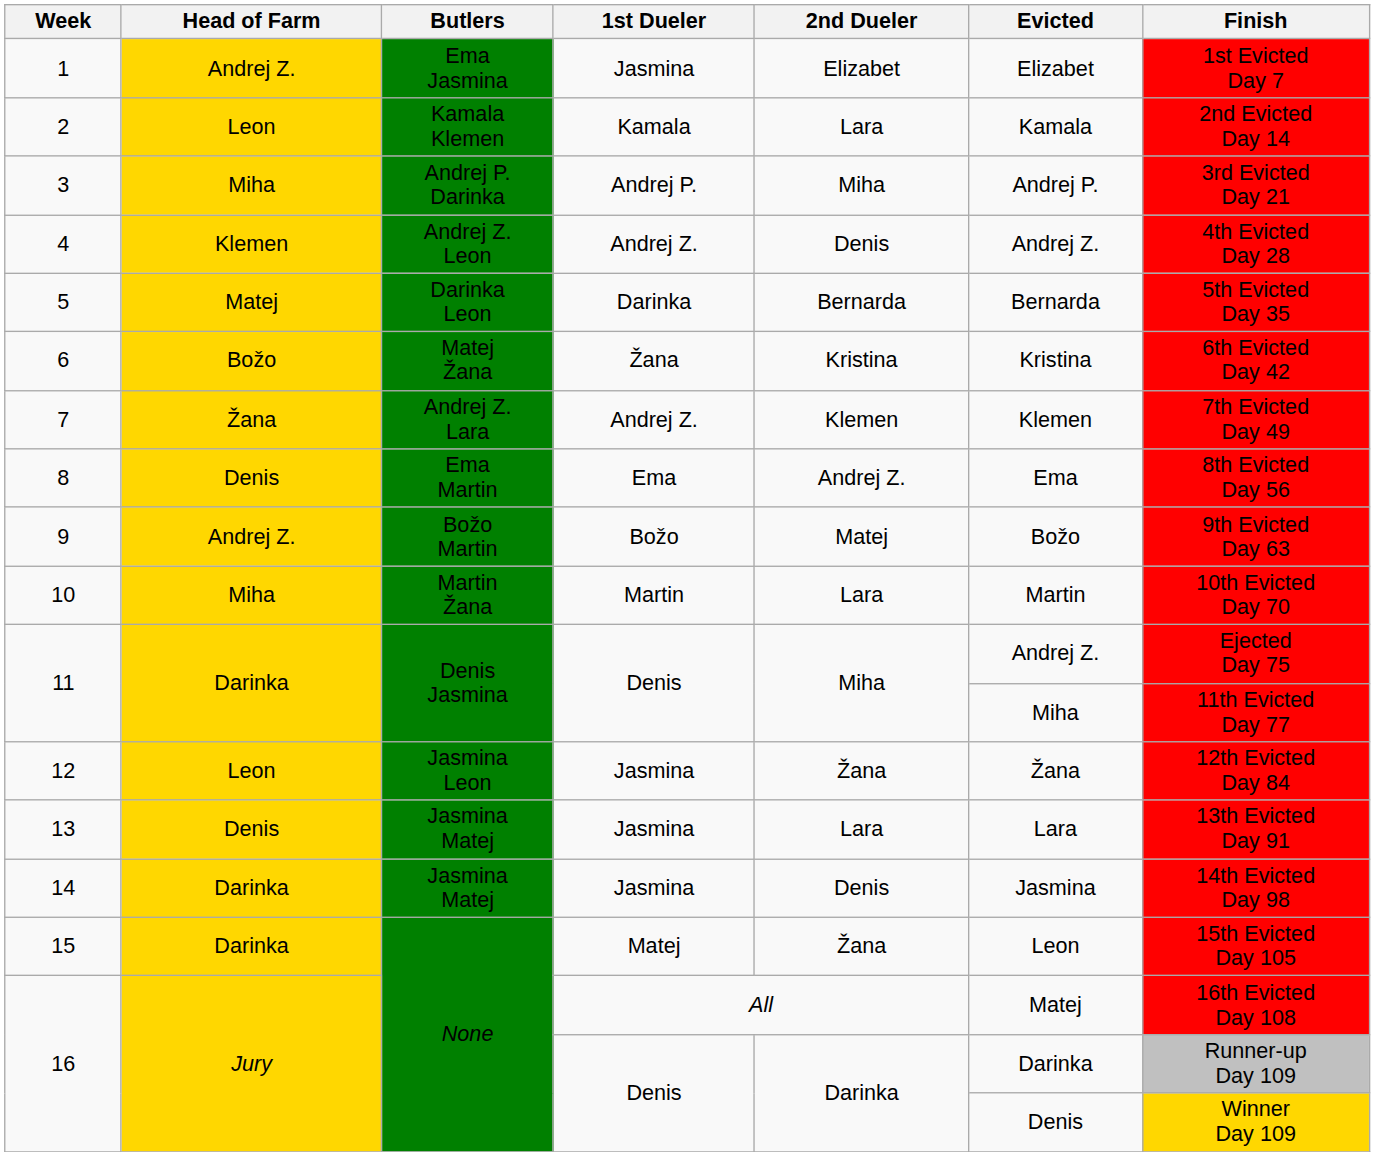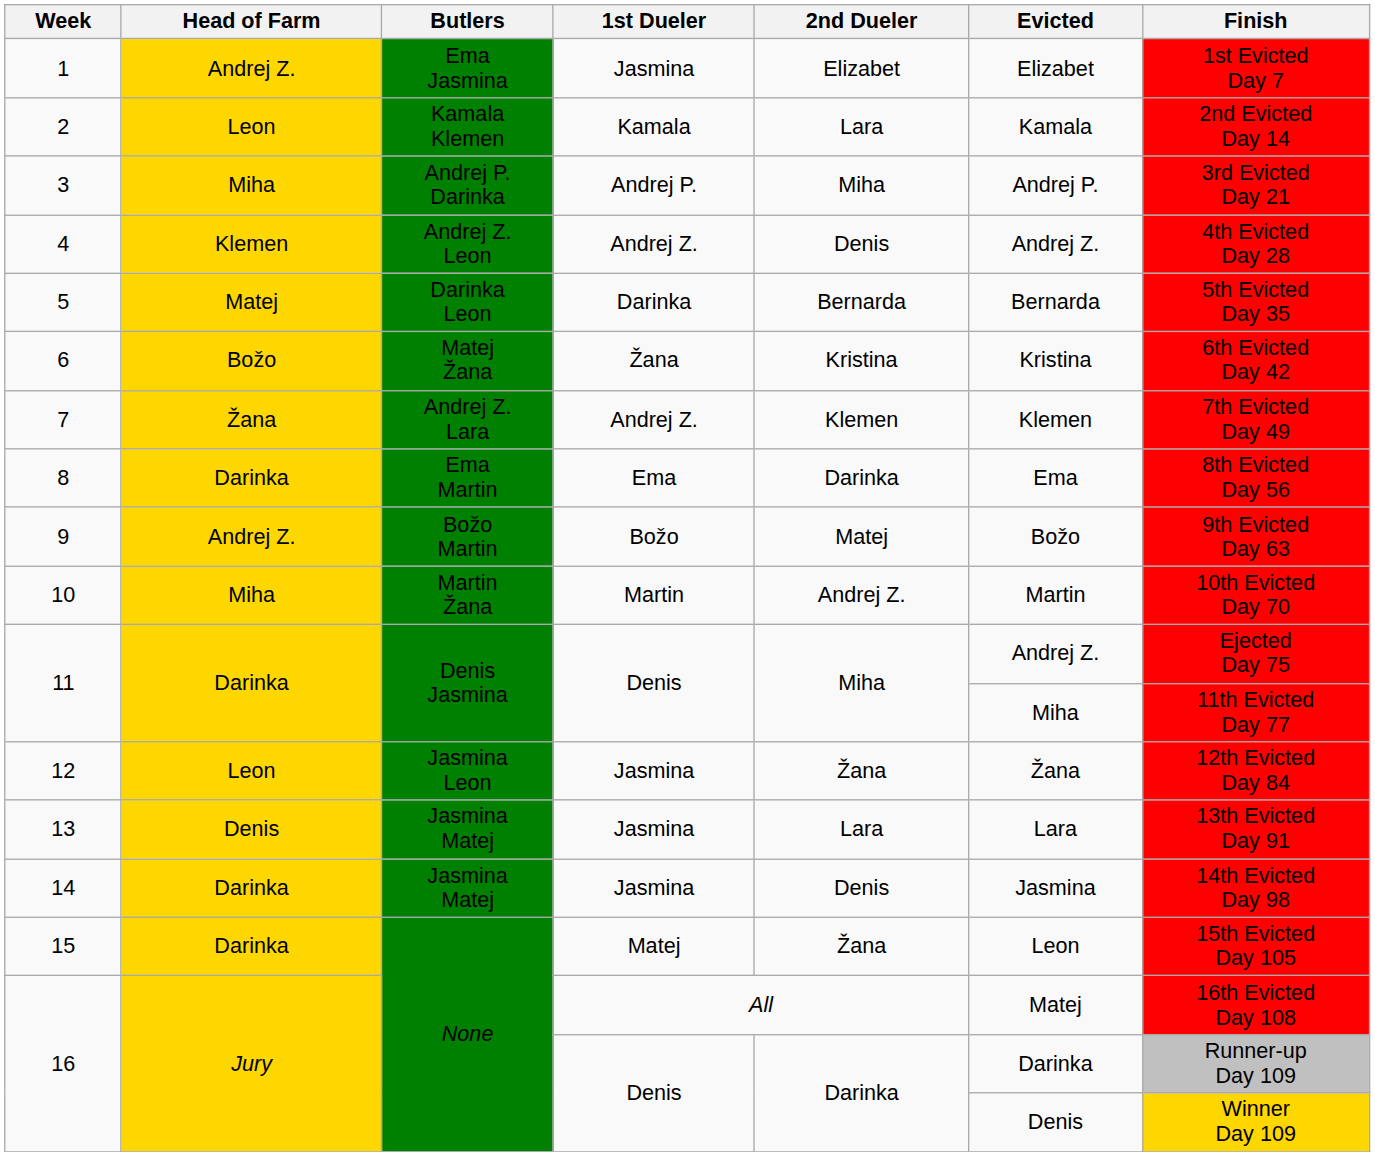8 | Head of Farm: Denis -> Darinka
8 | 2nd Dueler: Andrej Z. -> Darinka
10 | 2nd Dueler: Lara -> Andrej Z.
